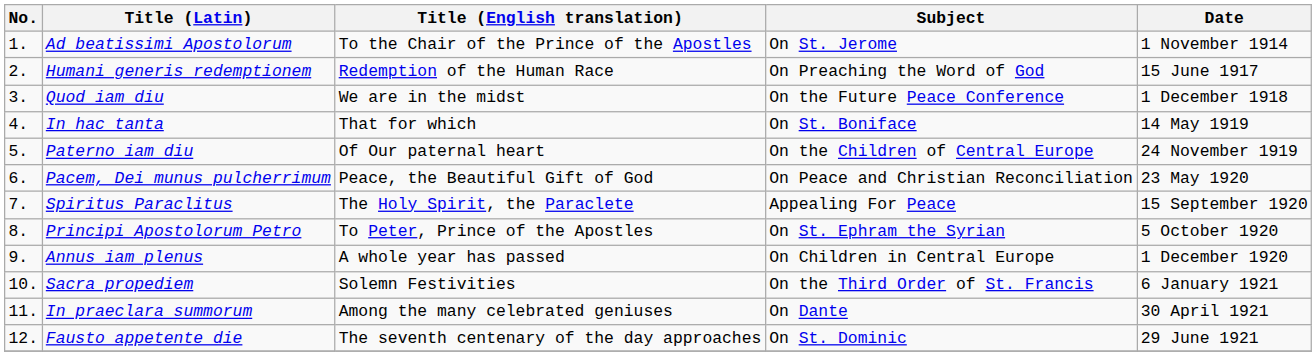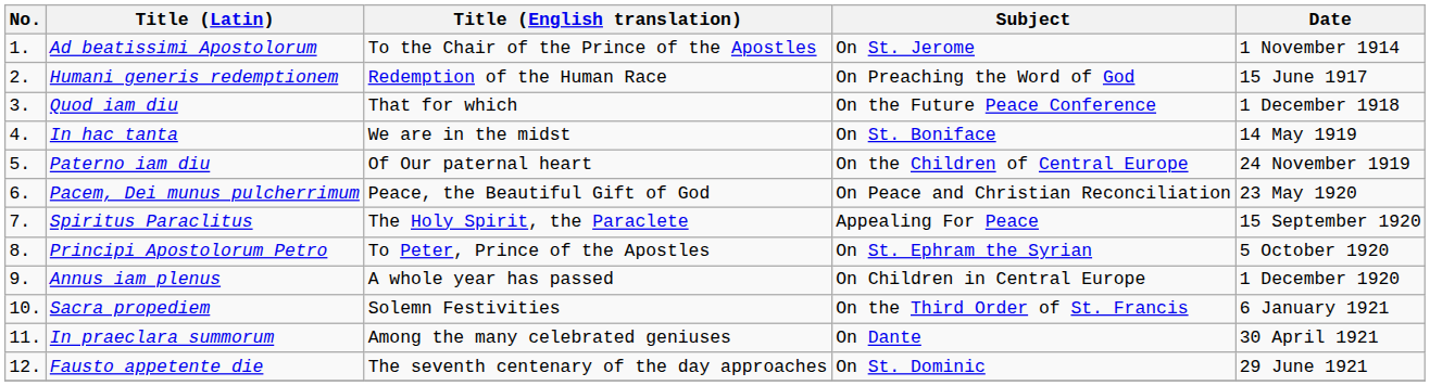Quod iam diu | Title (English translation): We are in the midst -> That for which
In hac tanta | Title (English translation): That for which -> We are in the midst
